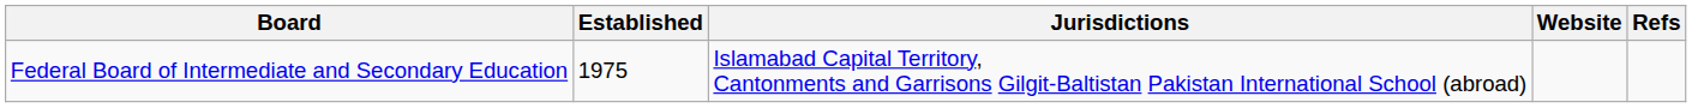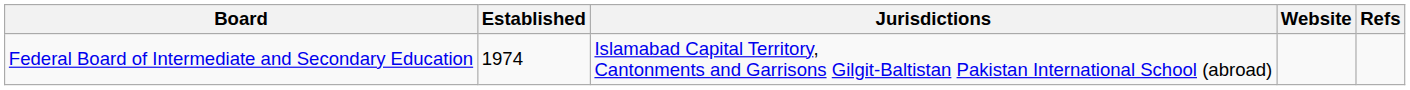Federal Board of Intermediate and Secondary Education | Established: 1975 -> 1974
